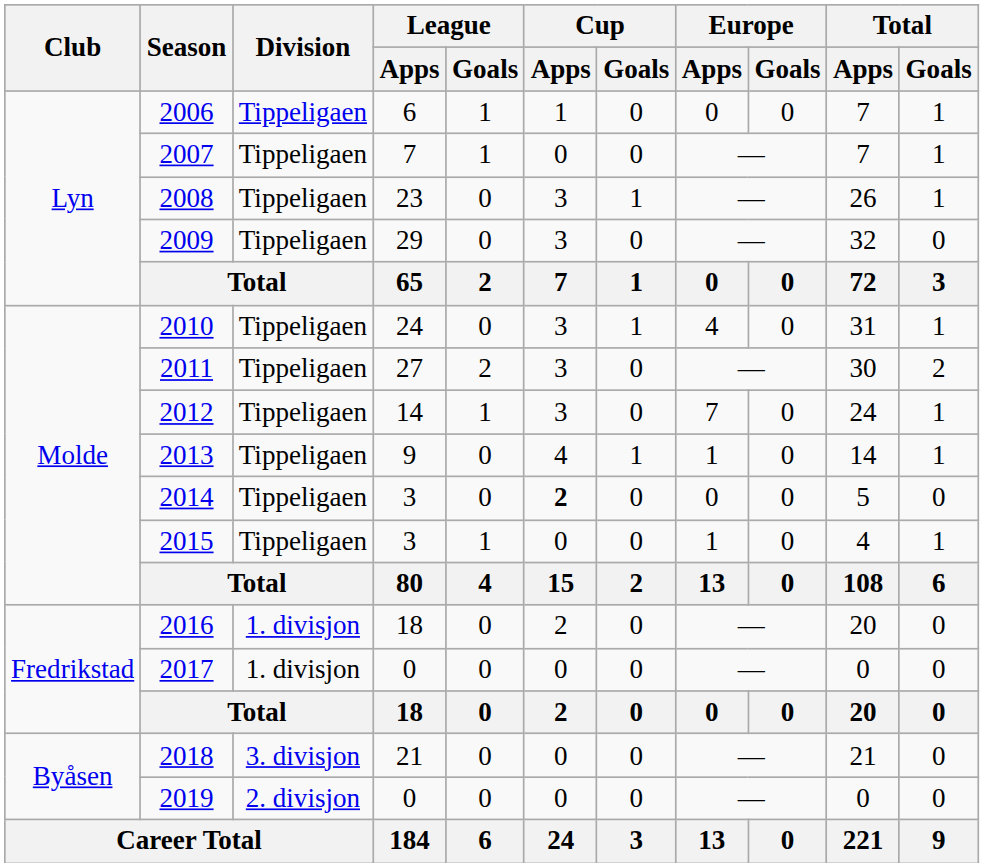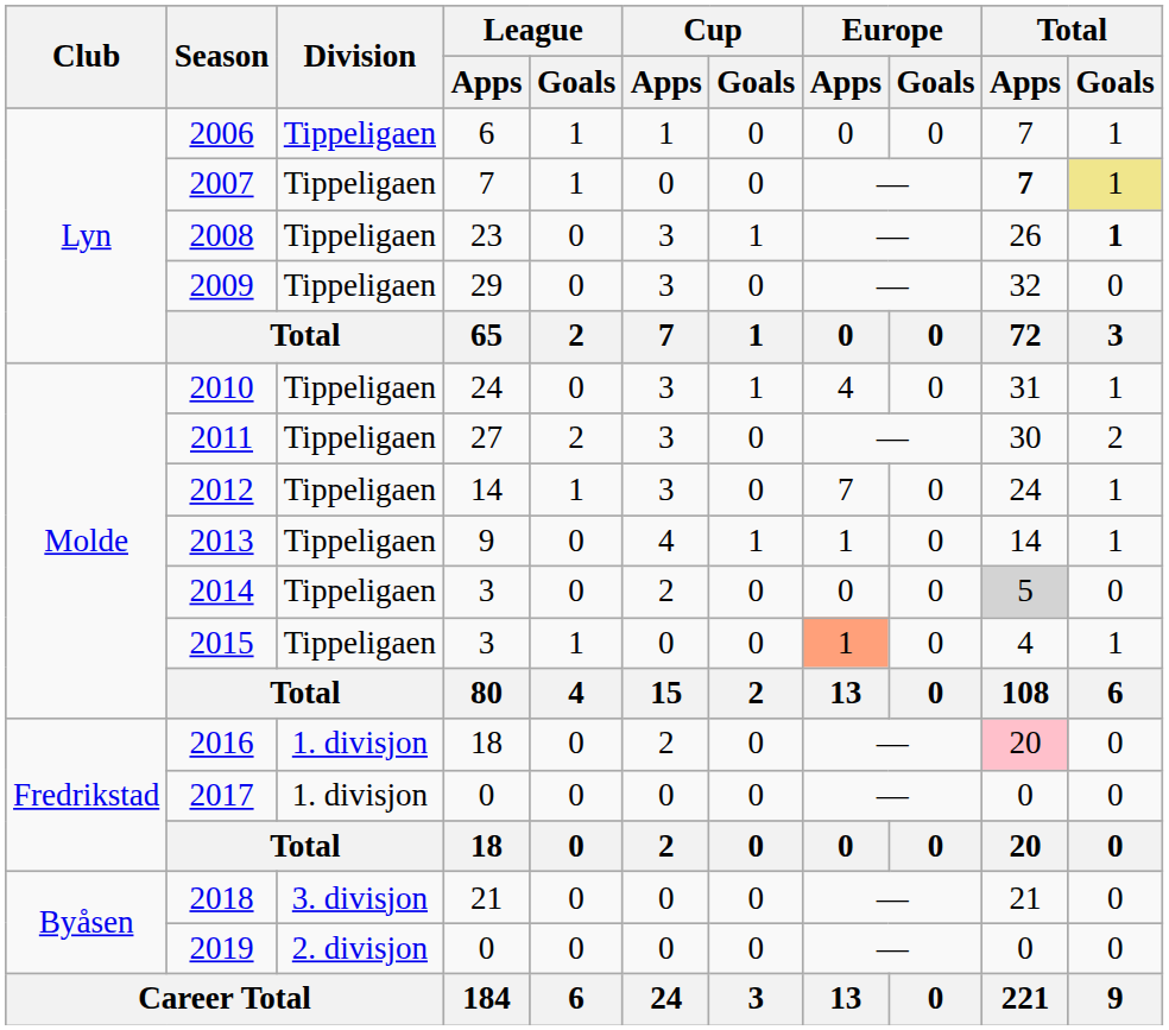2007 | Total / Apps: normal -> bold
2007 | Total / Goals: no background -> khaki background
2008 | Total / Goals: normal -> bold
2014 | Cup / Apps: bold -> normal
2014 | Total / Apps: no background -> lightgrey background
2015 | Europe / Apps: no background -> lightsalmon background
2016 | Total / Apps: no background -> pink background
